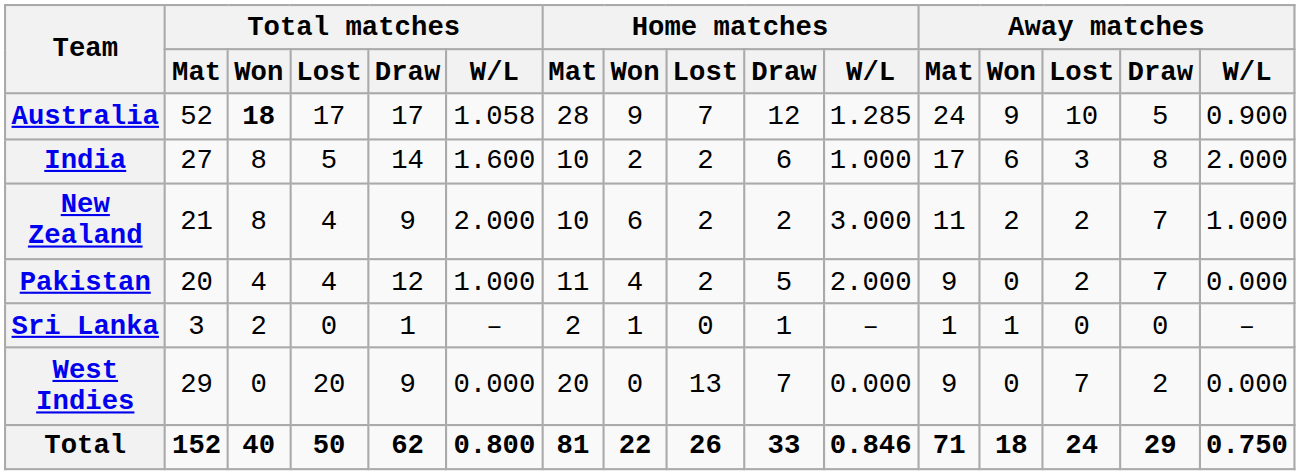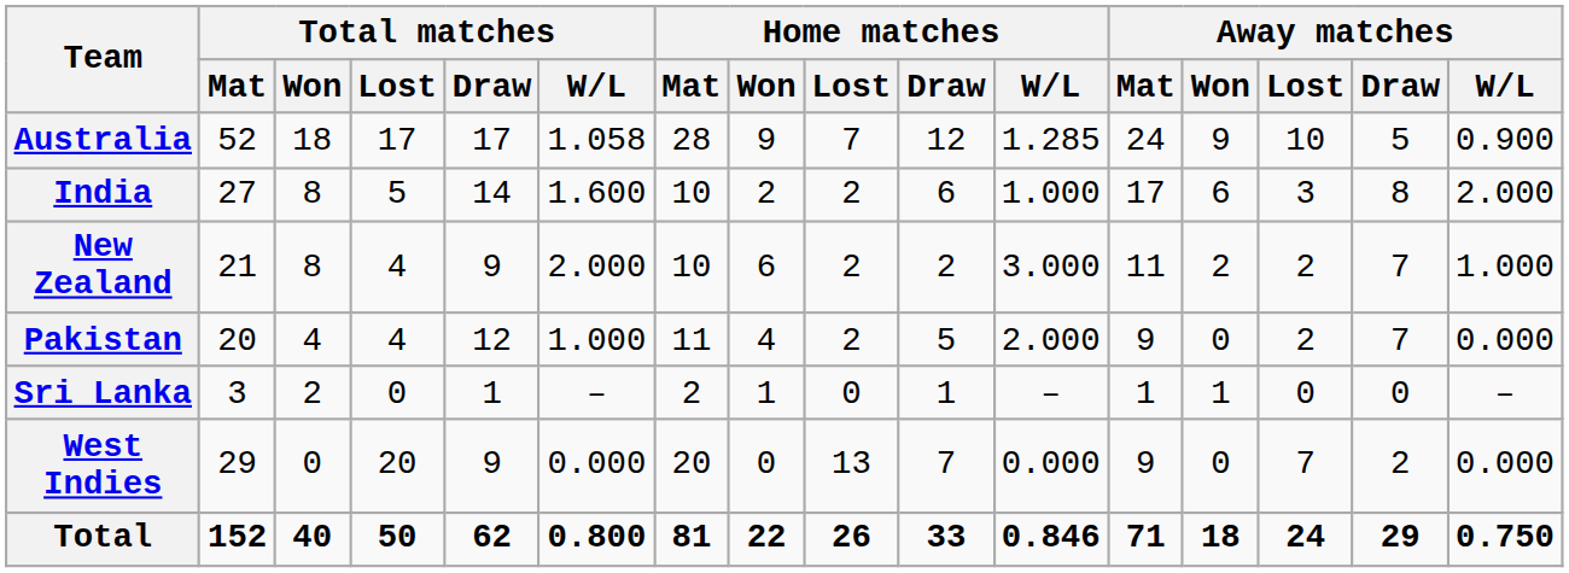Australia | Total matches / Won: bold -> normal
